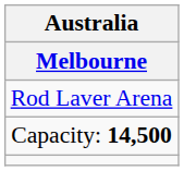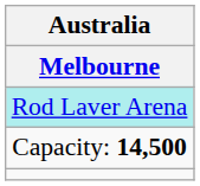row 3 | column 1: no background -> paleturquoise background
